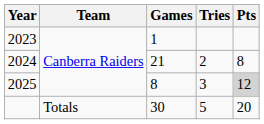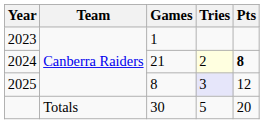2024 | Tries: no background -> lightyellow background
2024 | Pts: normal -> bold
2025 | Tries: no background -> lavender background
2025 | Pts: lightgrey background -> no background
